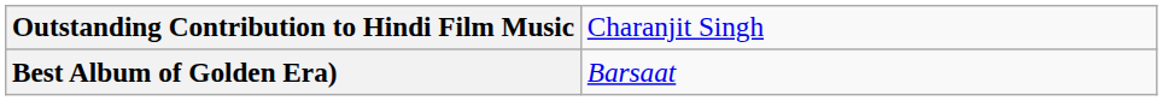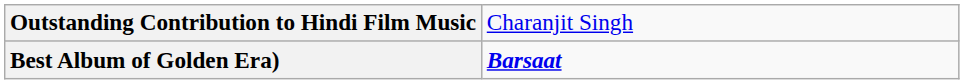Best Album of Golden Era) | column 2: normal -> bold
